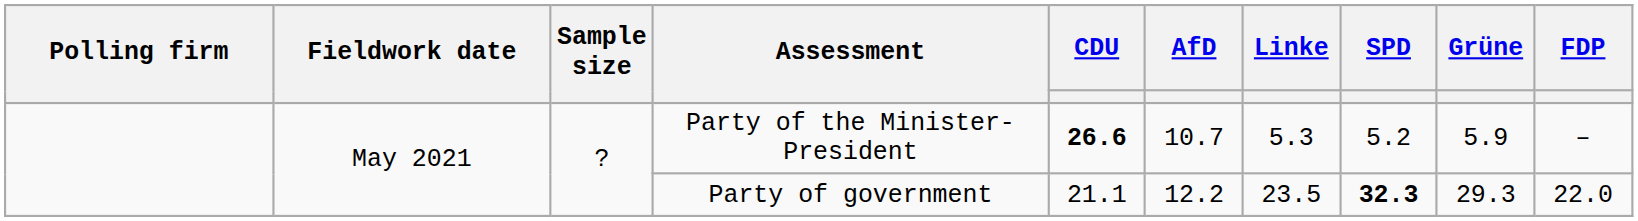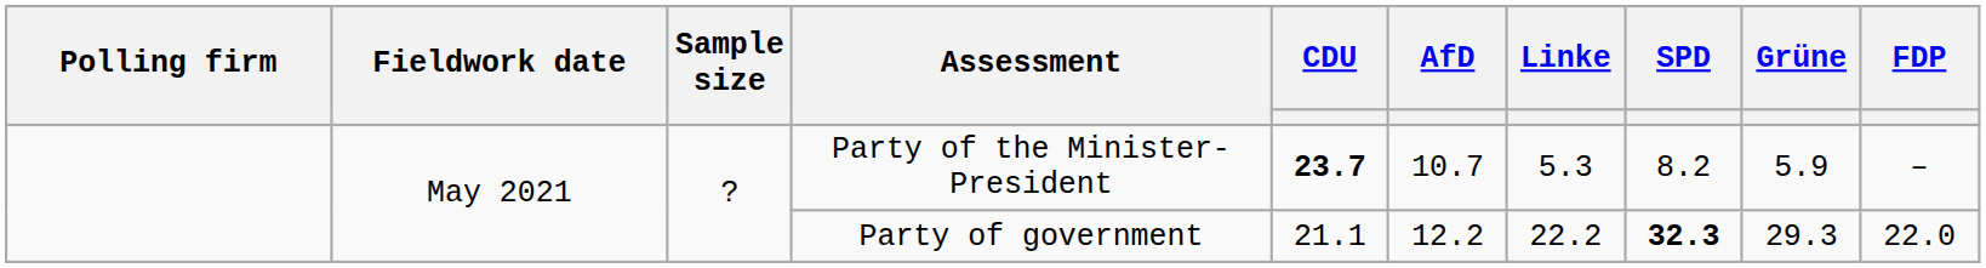Party of the Minister-President | CDU: 26.6 -> 23.7
Party of the Minister-President | SPD: 5.2 -> 8.2
Party of government | Linke: 23.5 -> 22.2
